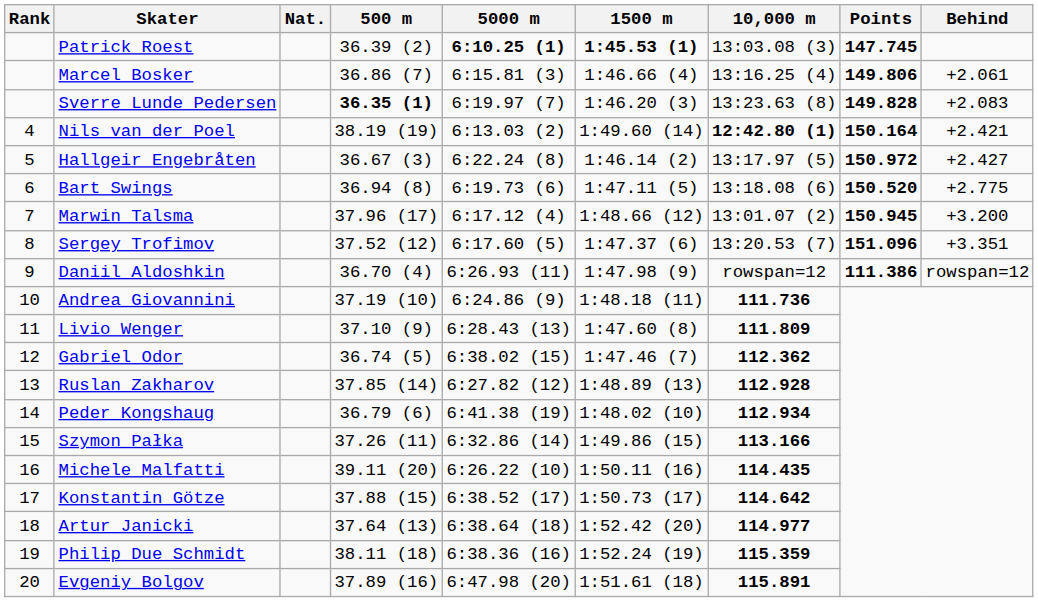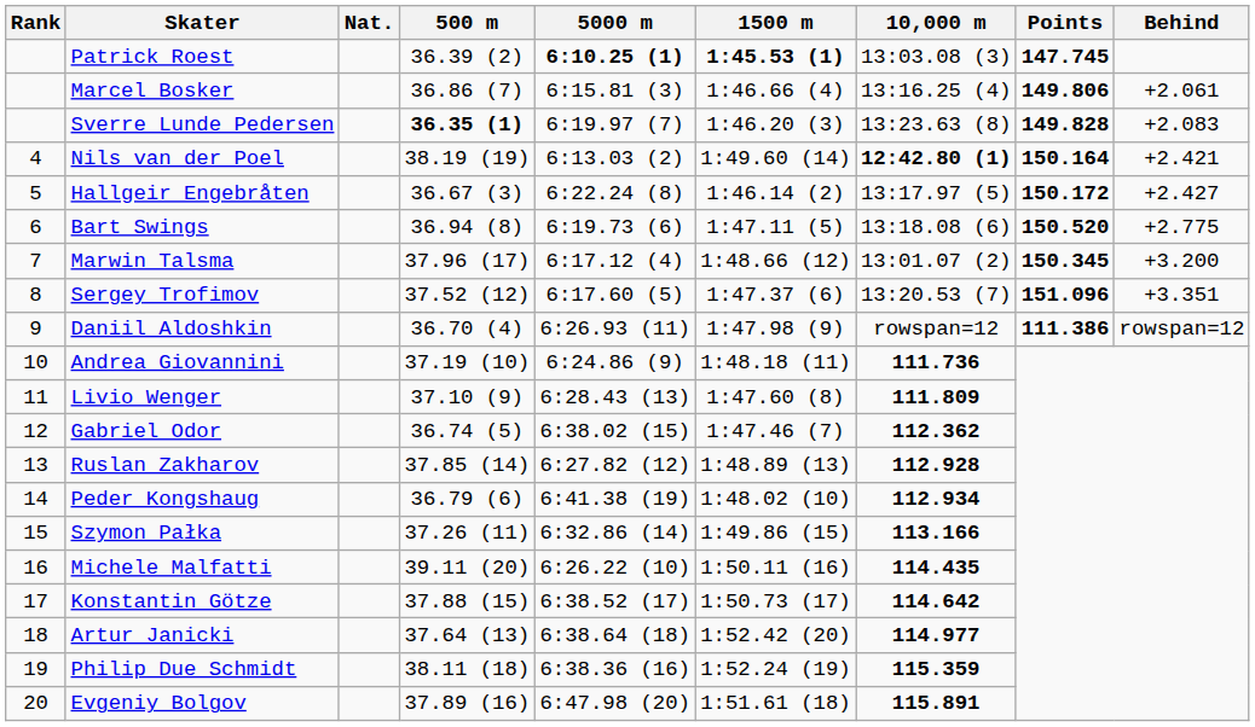Hallgeir Engebråten | Points: 150.972 -> 150.172
Marwin Talsma | Points: 150.945 -> 150.345
